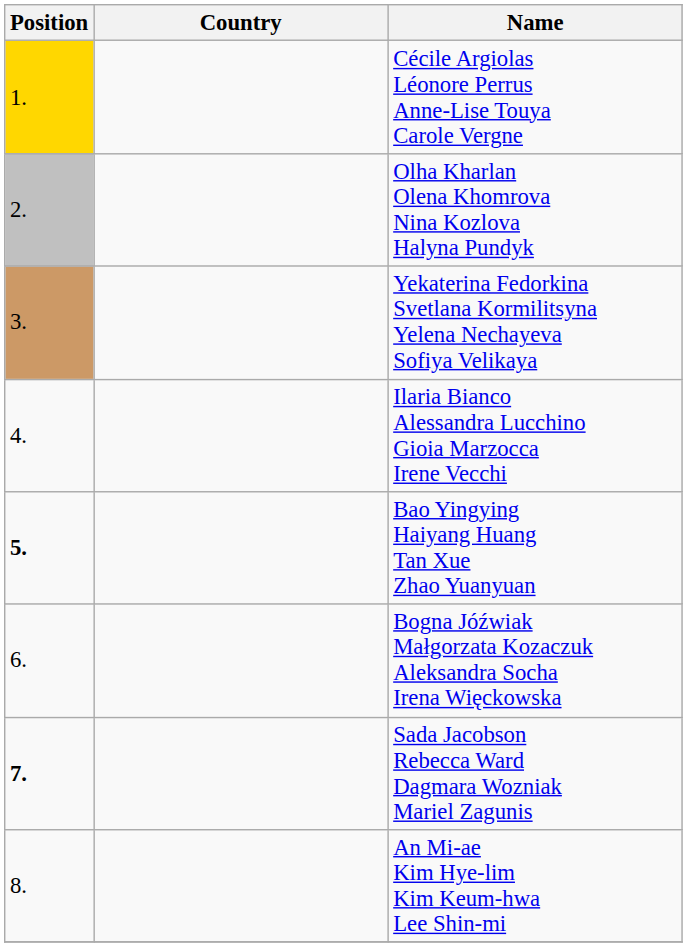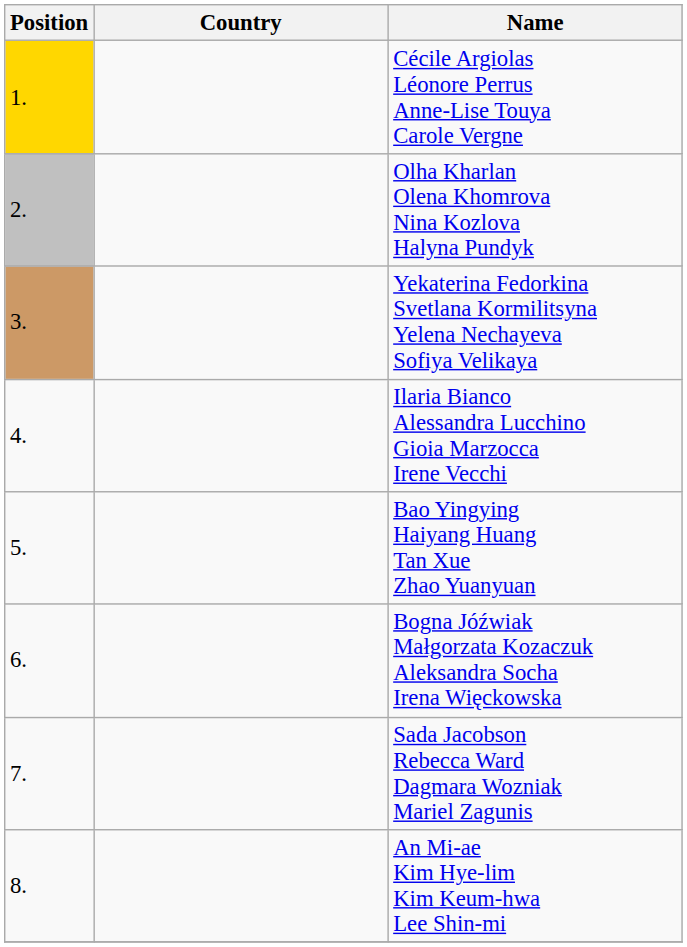Bao Yingying Haiyang Huang Tan Xue Zhao Yuanyuan | Position: bold -> normal
Sada Jacobson Rebecca Ward Dagmara Wozniak Mariel Zagunis | Position: bold -> normal
